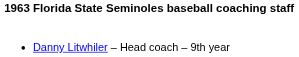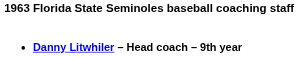Danny Litwhiler – Head coach – 9th year | column 1: normal -> bold
